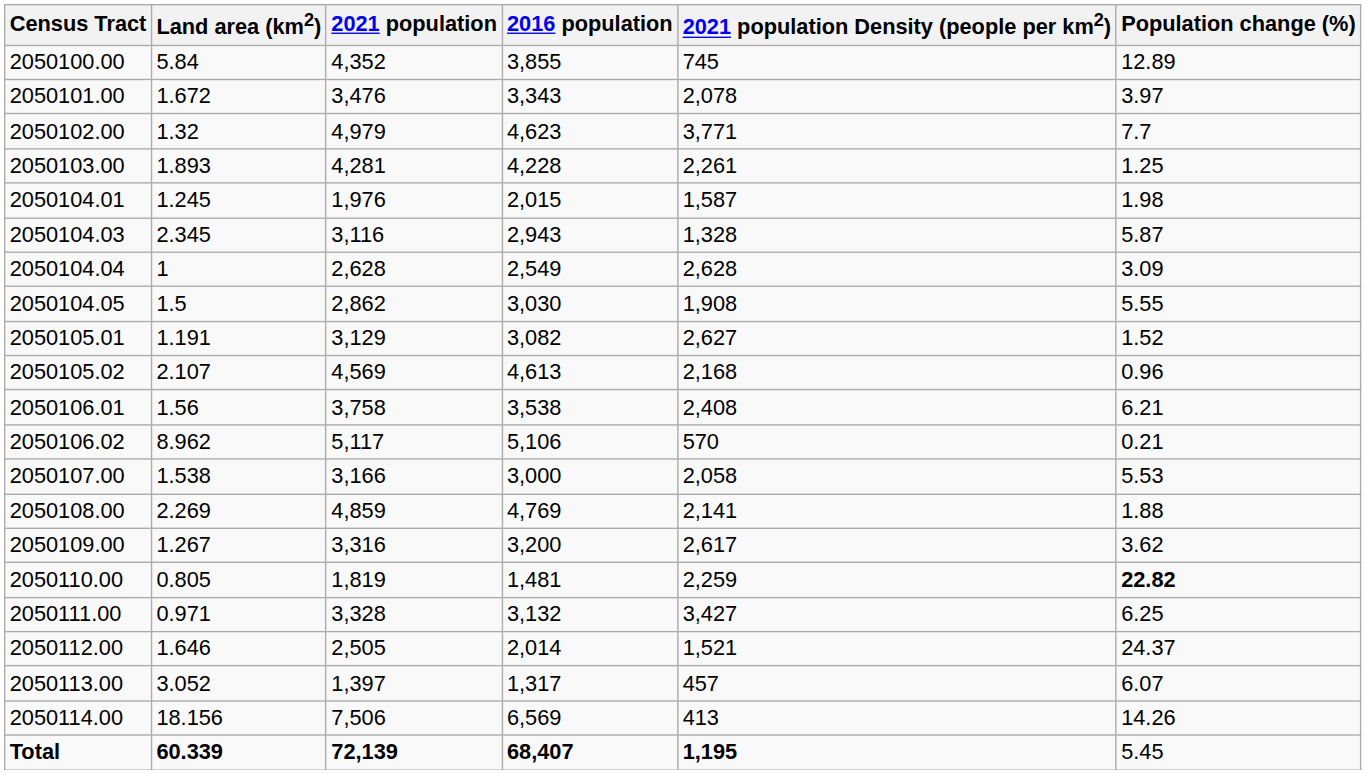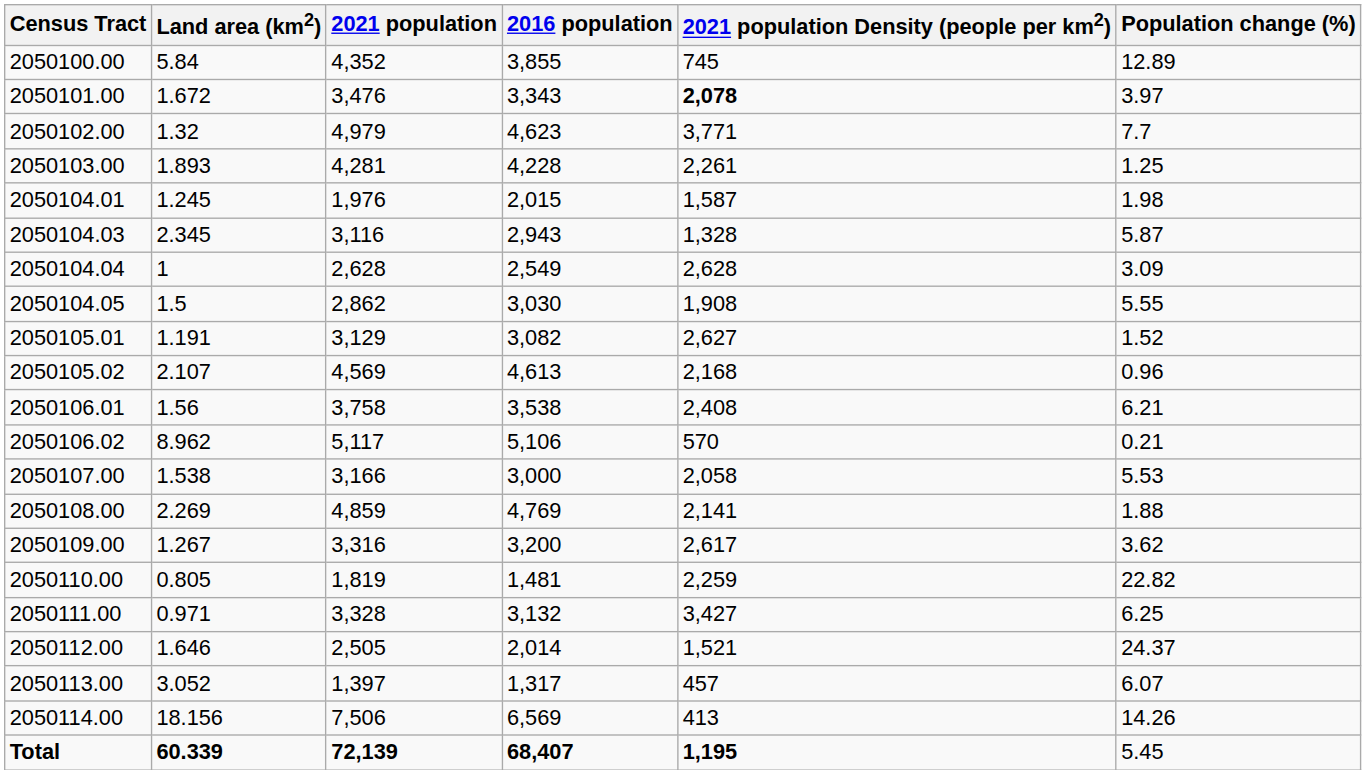2050101.00 | 2021 population Density (people per km2): normal -> bold
2050110.00 | Population change (%): bold -> normal
